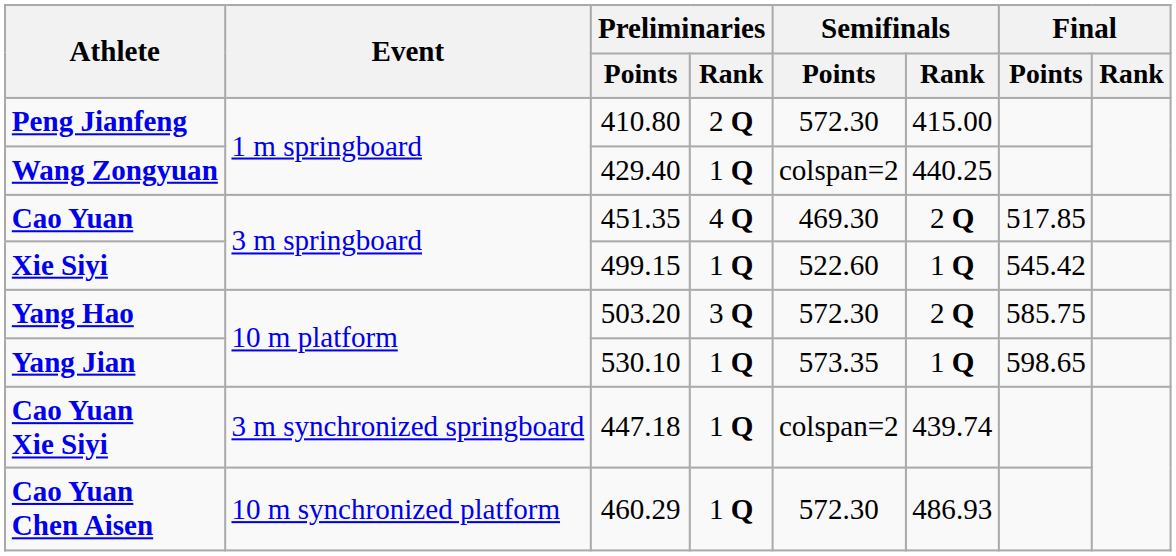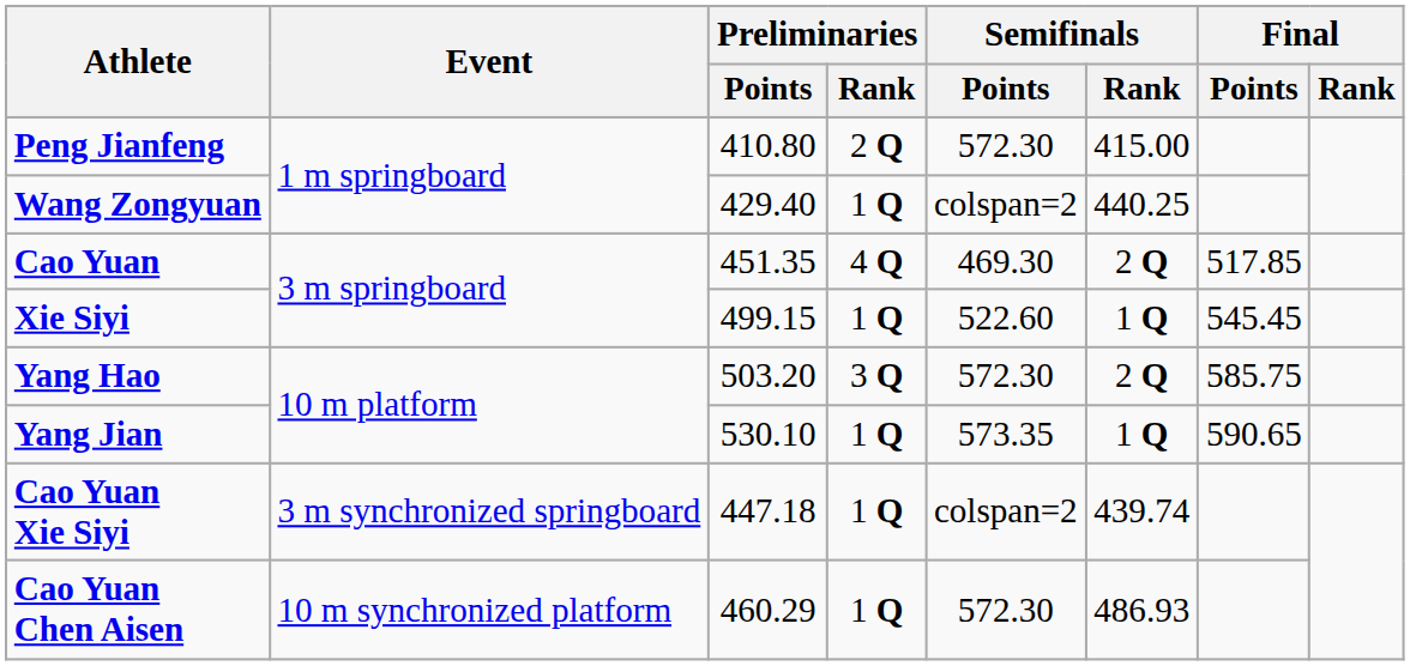Xie Siyi | Final / Points: 545.42 -> 545.45
Yang Jian | Final / Points: 598.65 -> 590.65
